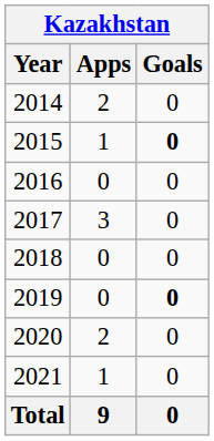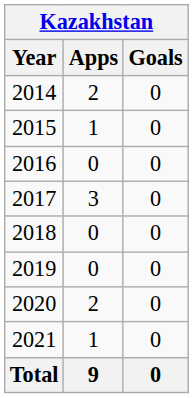2015 | Goals: bold -> normal
2019 | Goals: bold -> normal
